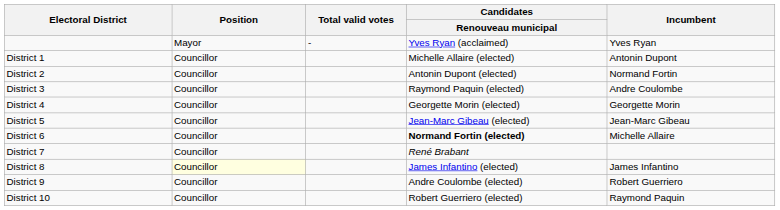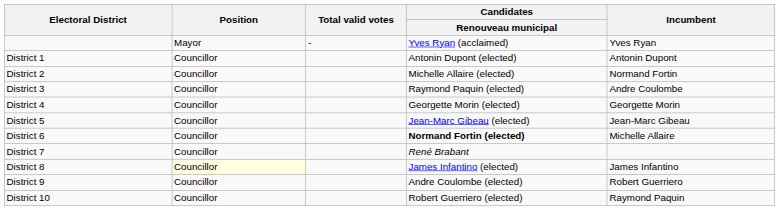District 1 | Candidates / Renouveau municipal: Michelle Allaire (elected) -> Antonin Dupont (elected)
District 2 | Candidates / Renouveau municipal: Antonin Dupont (elected) -> Michelle Allaire (elected)
